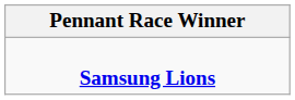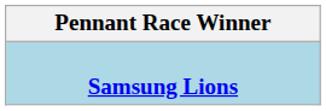row 2 | column 1: no background -> lightblue background
